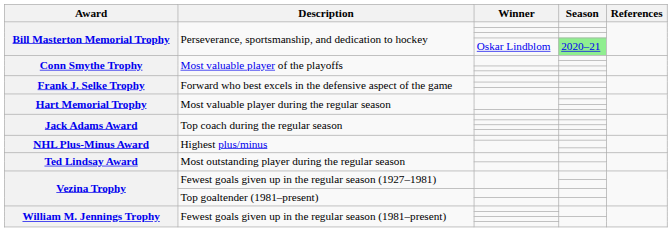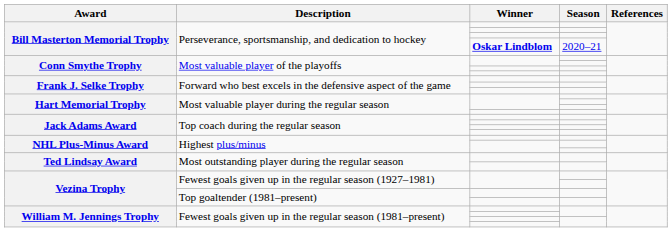row 5 | Winner: normal -> bold
row 5 | Season: lightgreen background -> no background
